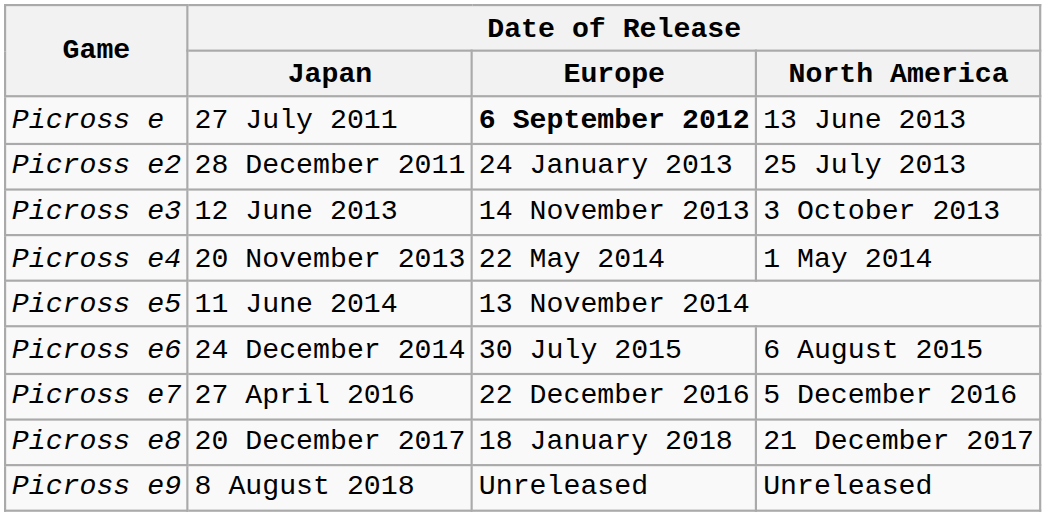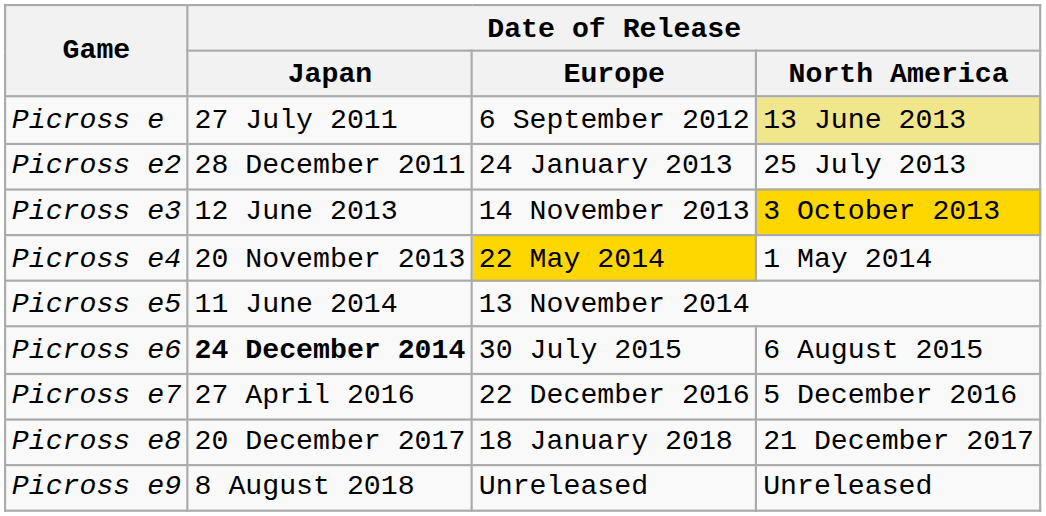Picross e | Date of Release / Europe: bold -> normal
Picross e | Date of Release / North America: no background -> khaki background
Picross e3 | Date of Release / North America: no background -> gold background
Picross e4 | Date of Release / Europe: no background -> gold background
Picross e6 | Date of Release / Japan: normal -> bold
